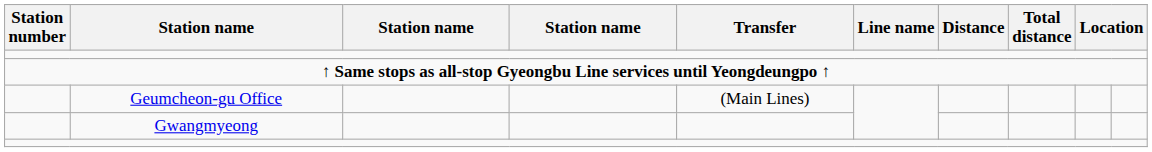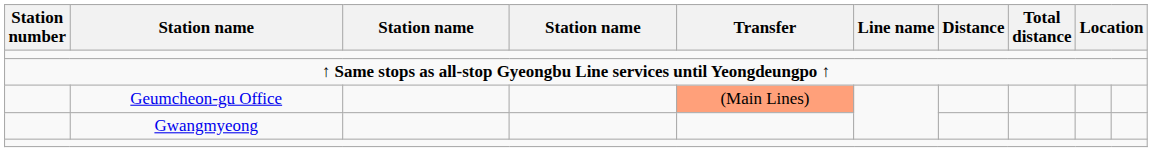Geumcheon-gu Office | Transfer: no background -> lightsalmon background
